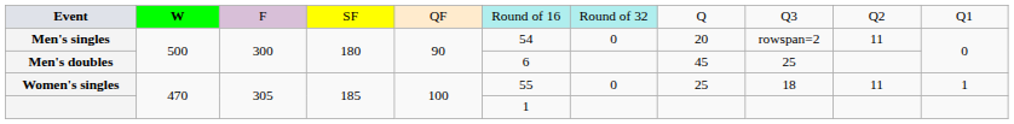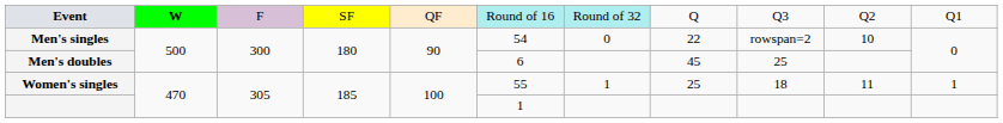Men's singles | column 8: 20 -> 22
Men's singles | column 10: 11 -> 10
Women's singles | column 7: 0 -> 1
